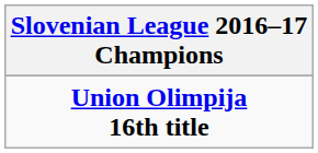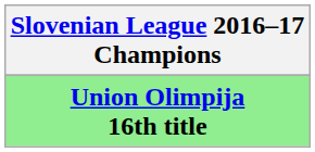row 2 | column 1: no background -> lightgreen background
